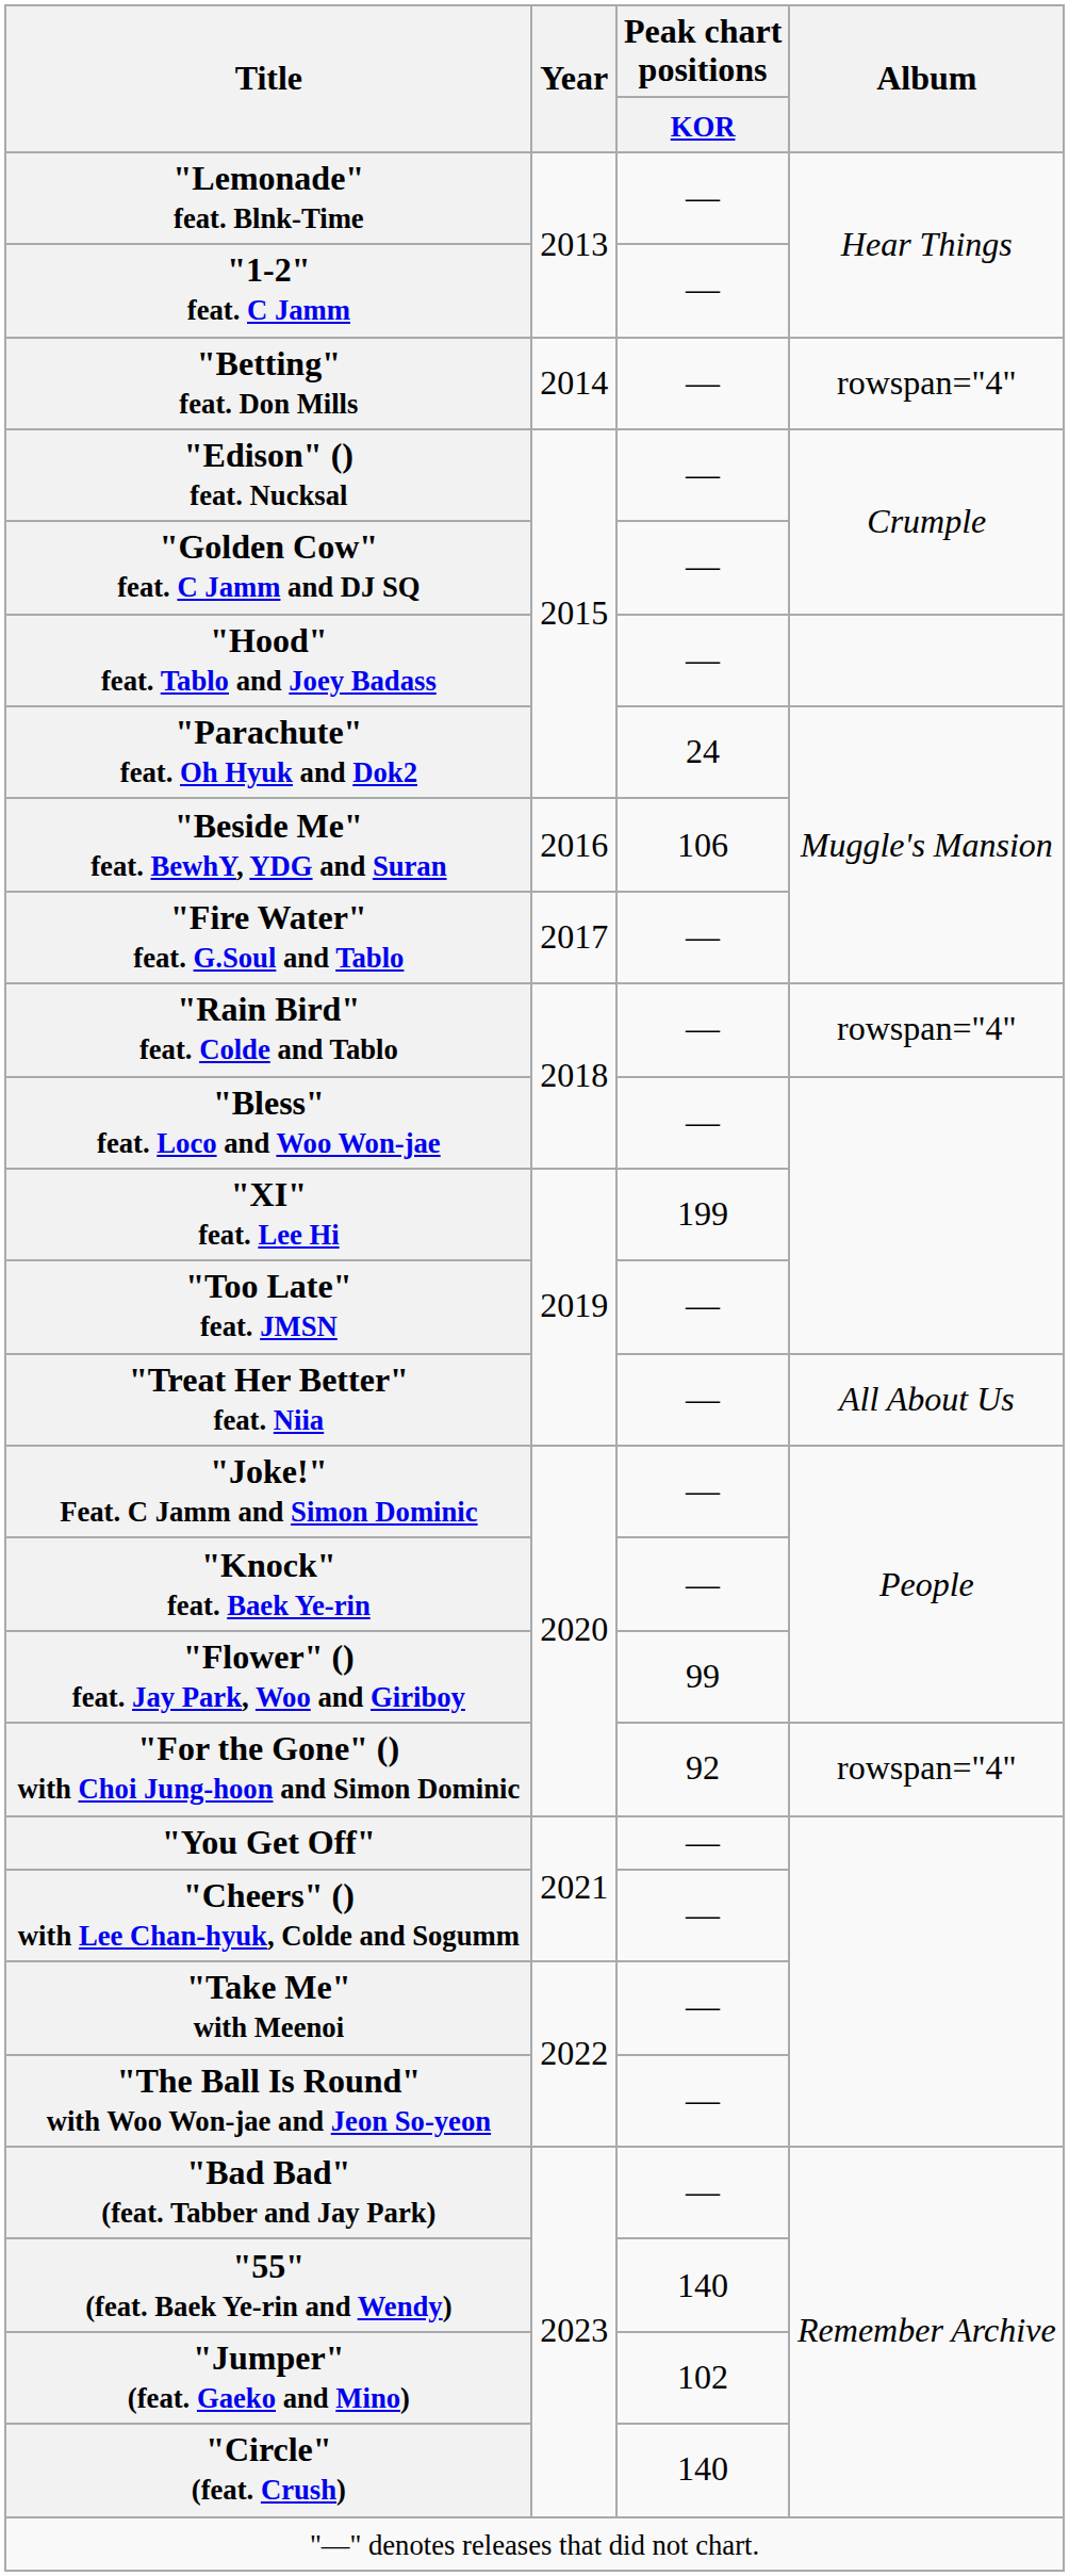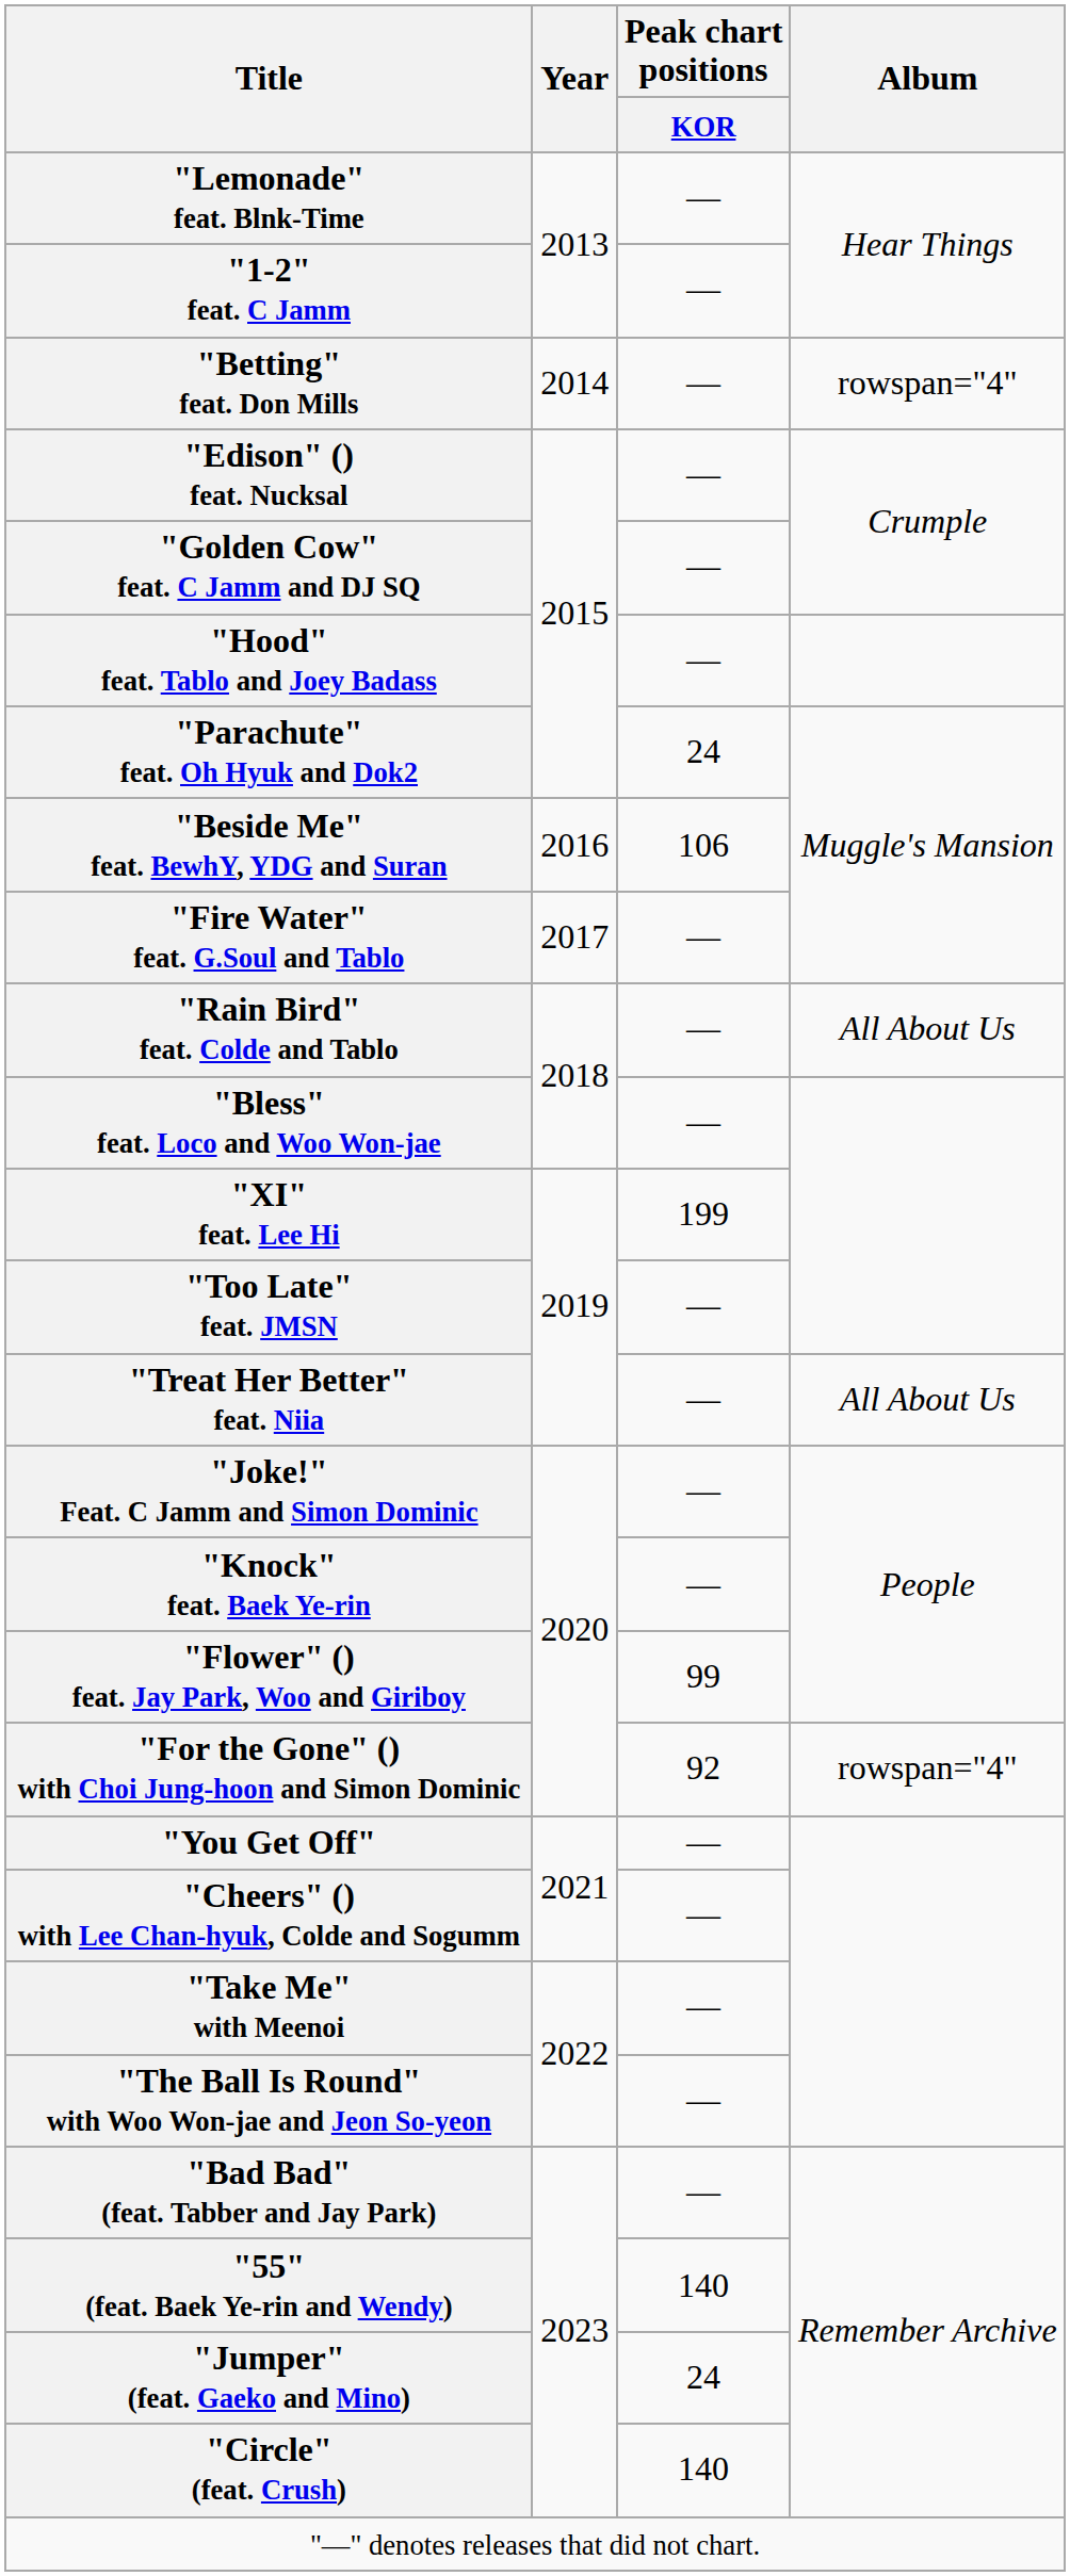"Rain Bird" feat. Colde and Tablo | Album: rowspan="4" -> All About Us
"Jumper" (feat. Gaeko and Mino) | Peak chart positions / KOR: 102 -> 24
